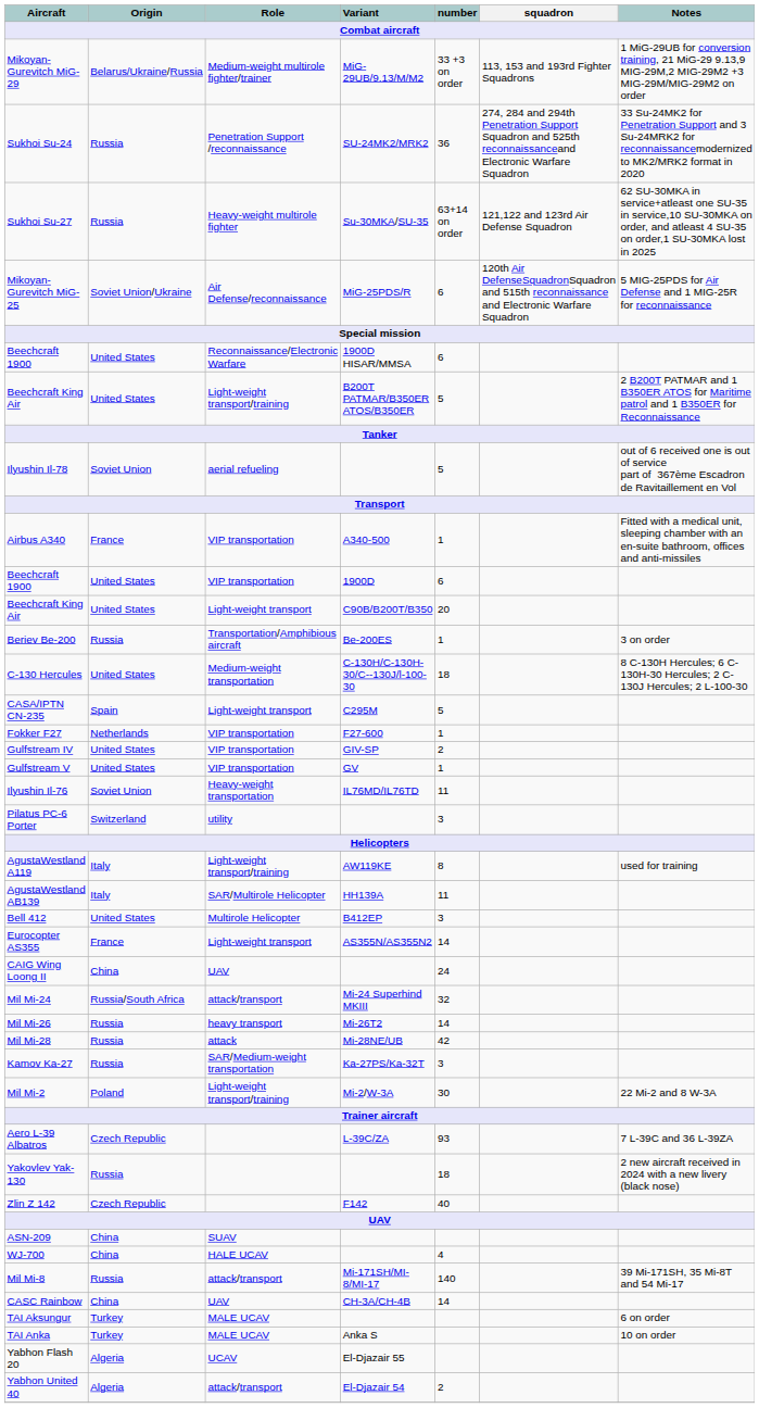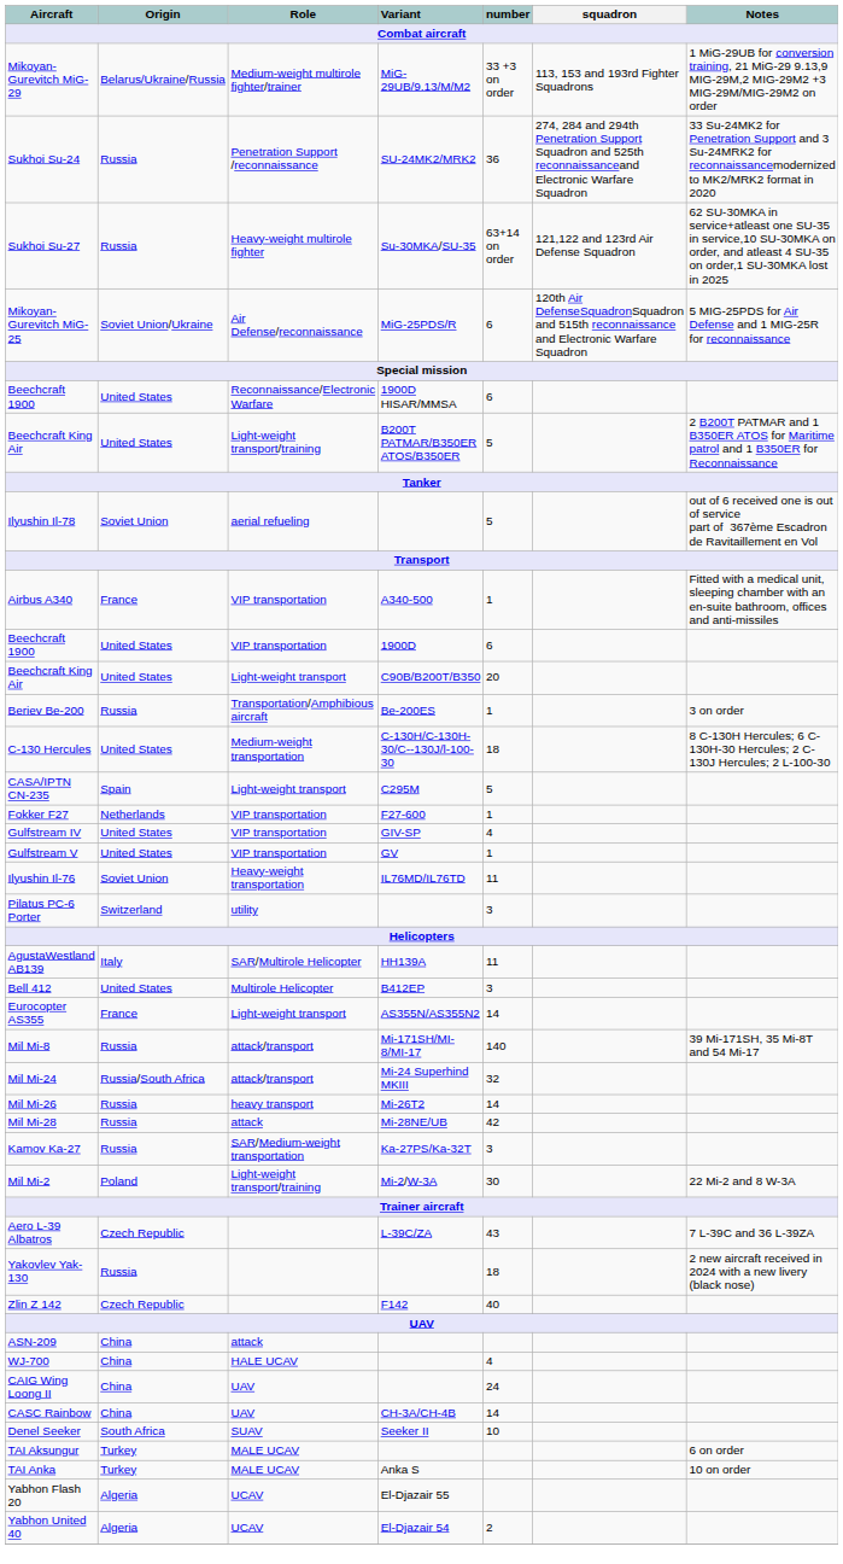Gulfstream IV | number: 2 -> 4
- row: AgustaWestland A119 | Italy | Light-weight transport/training | AW119KE | 8 | used for training
rows swapped: Mil Mi-8 <-> CAIG Wing Loong II
Aero L-39 Albatros | number: 93 -> 43
ASN-209 | Role: SUAV -> attack
+ row: Denel Seeker | South Africa | SUAV | Seeker II | 10
Yabhon United 40 | Role: attack/transport -> UCAV
